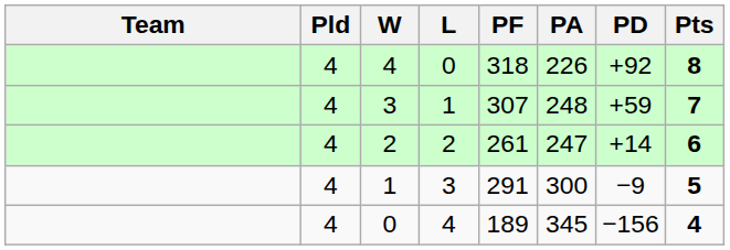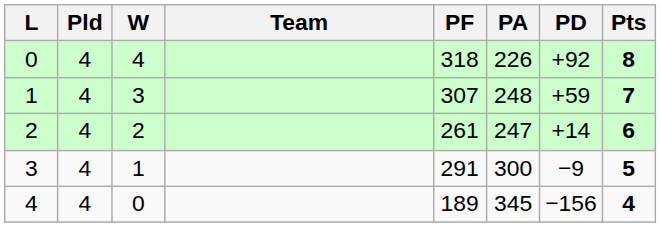columns swapped: Team <-> L
